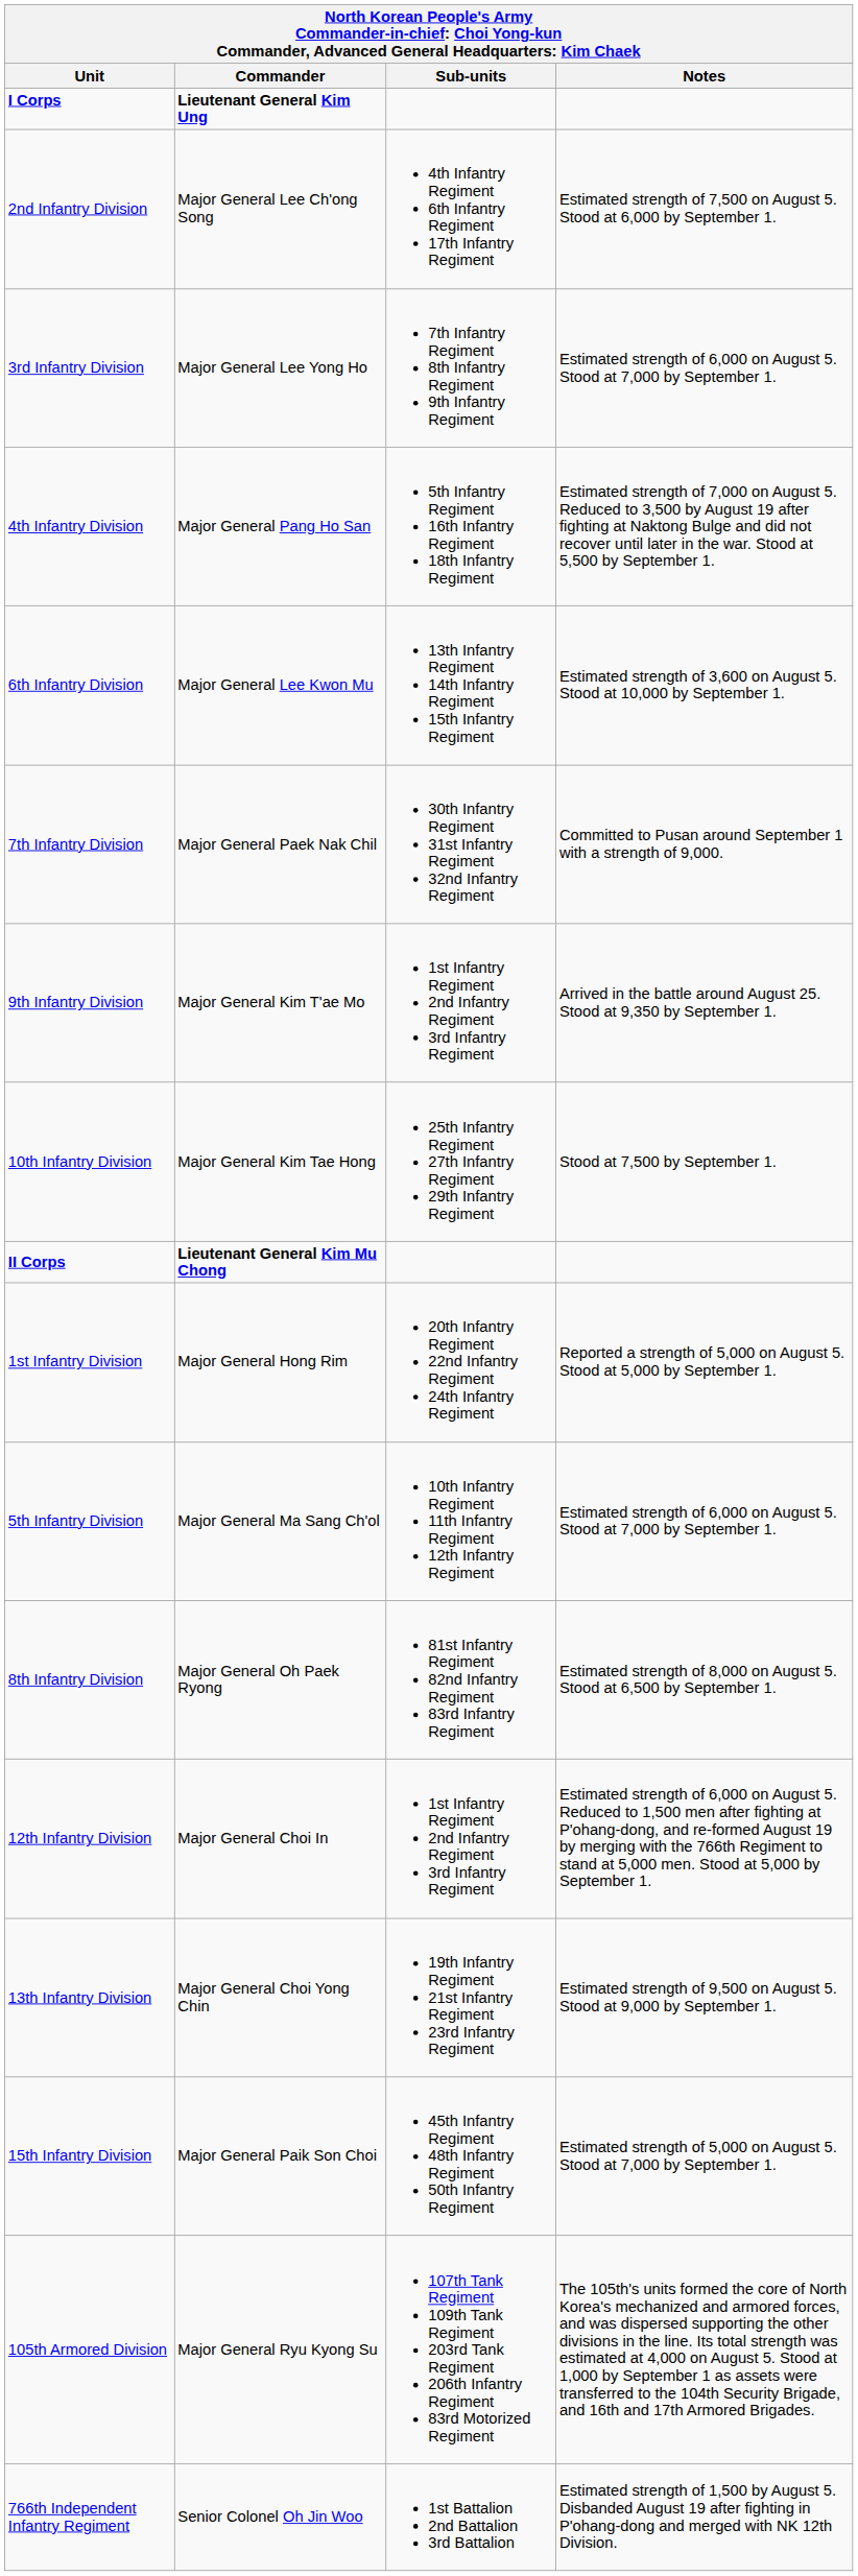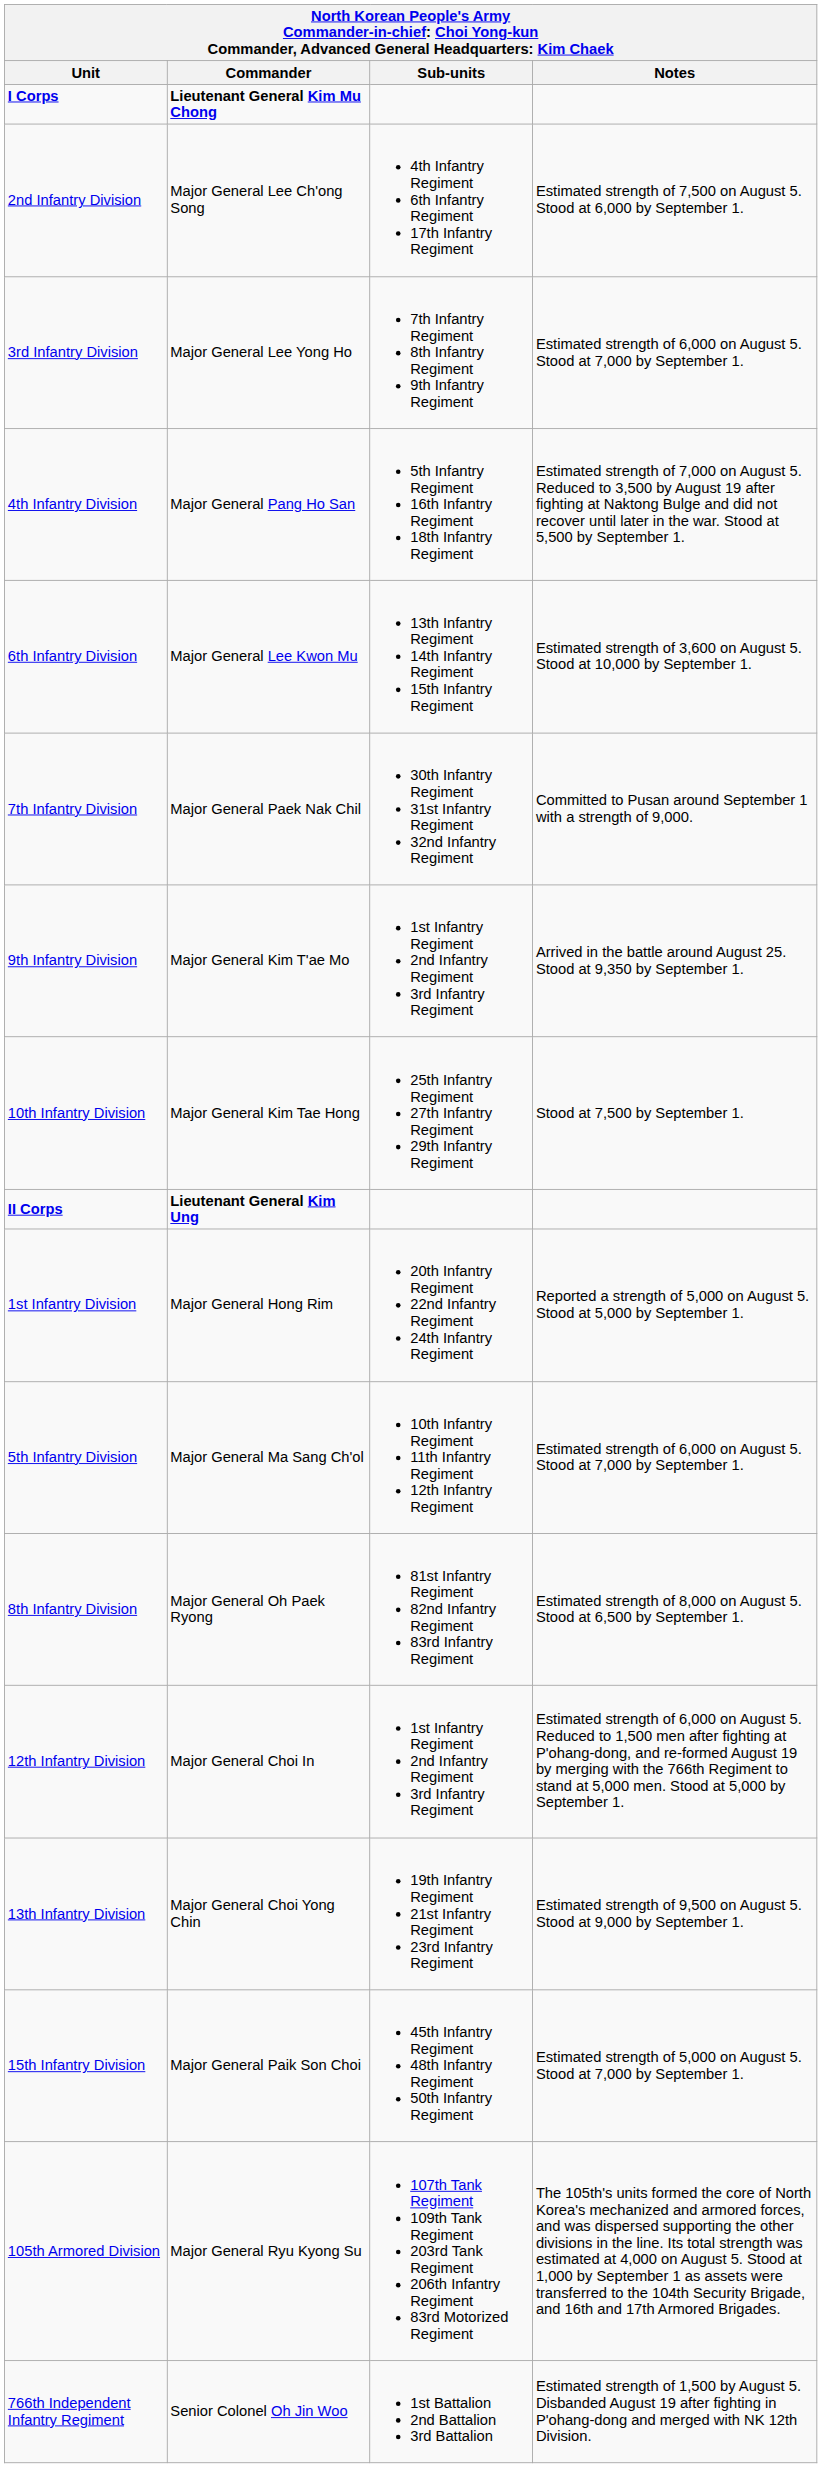I Corps | Commander: Lieutenant General Kim Ung -> Lieutenant General Kim Mu Chong
II Corps | Commander: Lieutenant General Kim Mu Chong -> Lieutenant General Kim Ung
